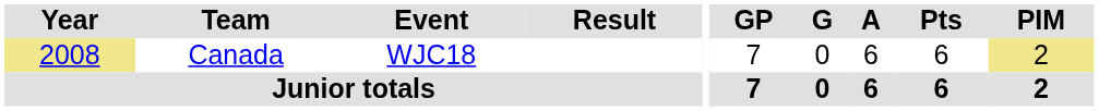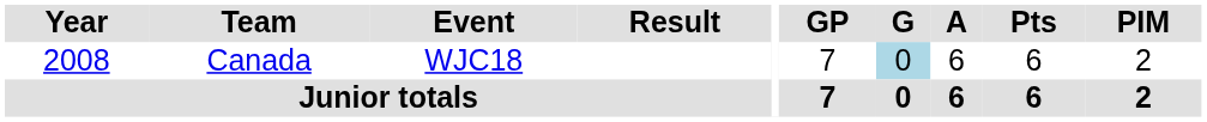Canada | Year: khaki background -> no background
Canada | G: no background -> lightblue background
Canada | PIM: khaki background -> no background
